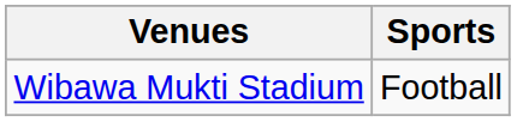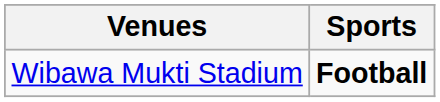Wibawa Mukti Stadium | Sports: normal -> bold
